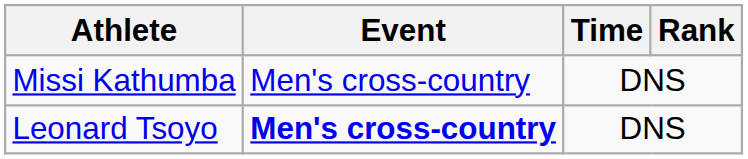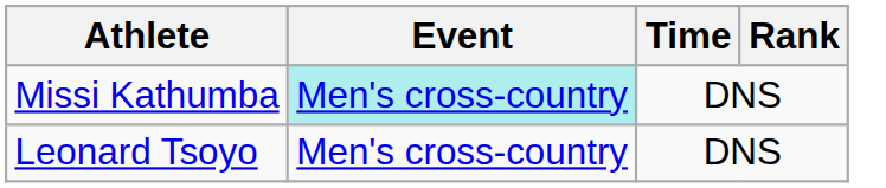Missi Kathumba | Event: no background -> paleturquoise background
Leonard Tsoyo | Event: bold -> normal
